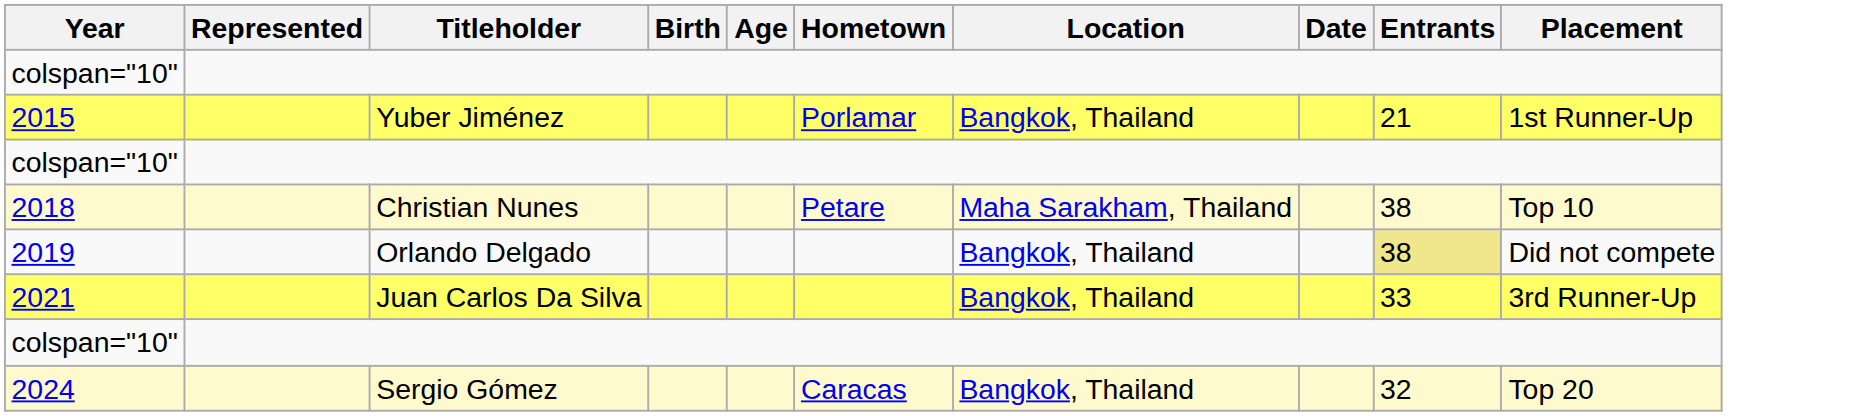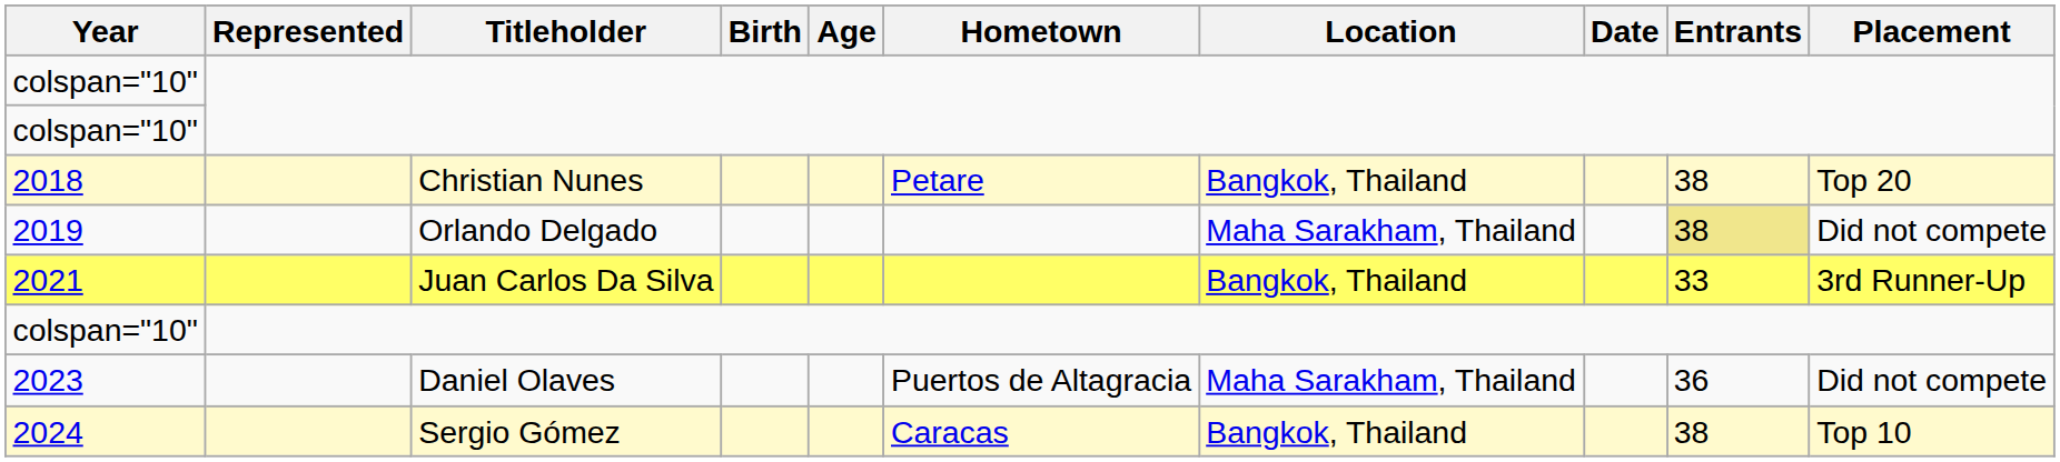- row: 2015 | Yuber Jiménez | Porlamar | Bangkok, Thailand | 21 | 1st Runner-Up
2018 | Location: Maha Sarakham, Thailand -> Bangkok, Thailand
2018 | Placement: Top 10 -> Top 20
2019 | Location: Bangkok, Thailand -> Maha Sarakham, Thailand
+ row: 2023 | Daniel Olaves | Puertos de Altagracia | Maha Sarakham, Thailand | 36 | Did not compete
2024 | Entrants: 32 -> 38
2024 | Placement: Top 20 -> Top 10
